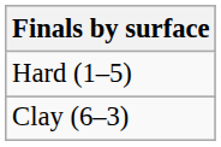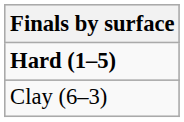row 2 | column 1: normal -> bold
